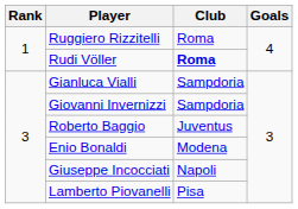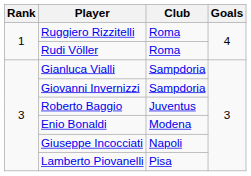Rudi Völler | Club: bold -> normal
